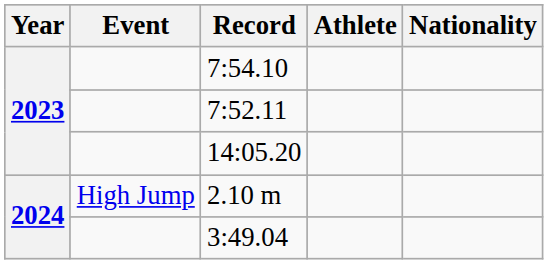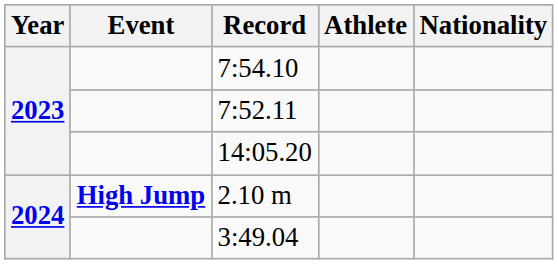2.10 m | Event: normal -> bold
